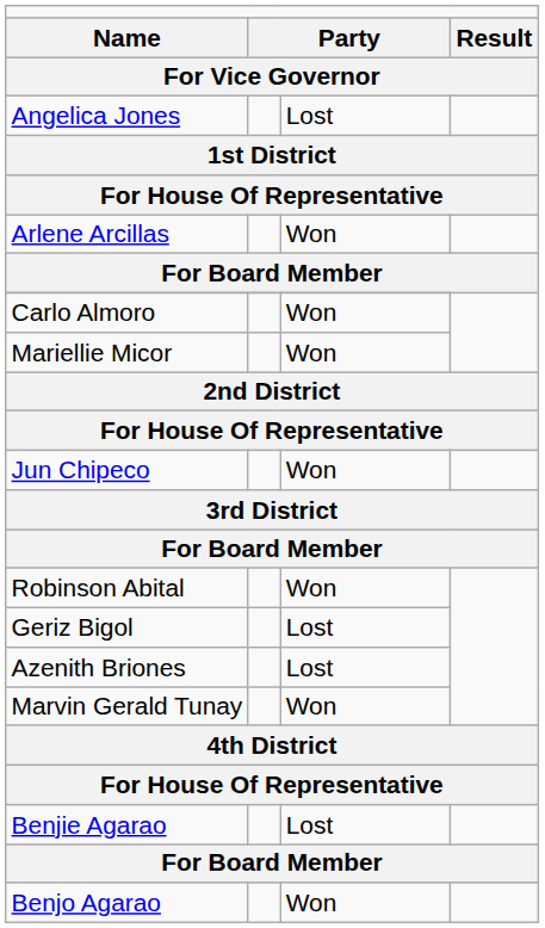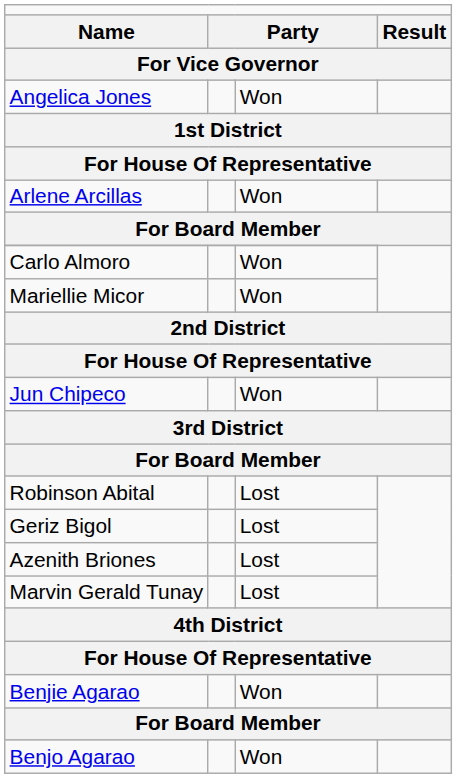Angelica Jones | column 3: Lost -> Won
Robinson Abital | column 3: Won -> Lost
Marvin Gerald Tunay | column 3: Won -> Lost
Benjie Agarao | column 3: Lost -> Won
